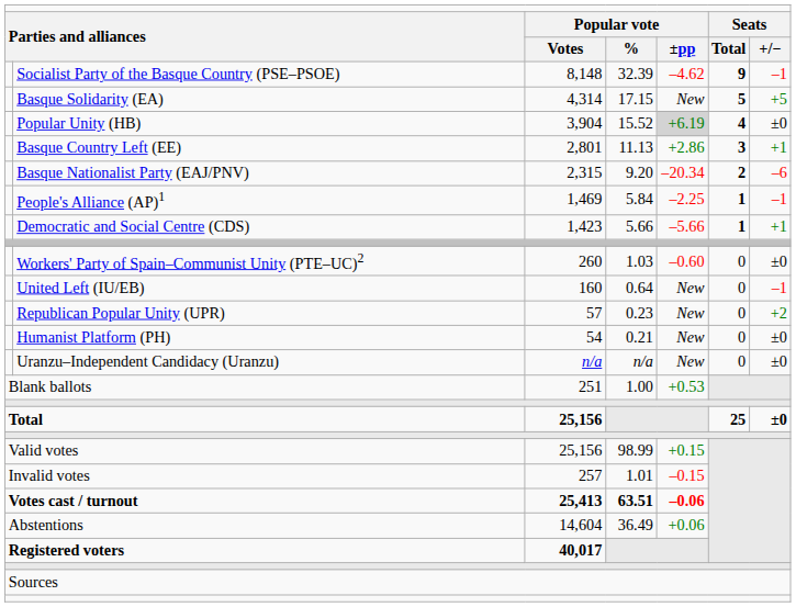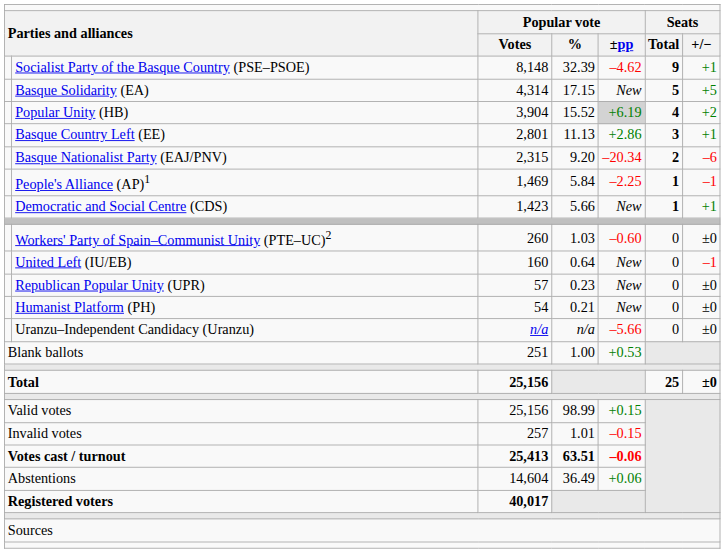Socialist Party of the Basque Country (PSE–PSOE) | column 7: –1 -> +1
Popular Unity (HB) | column 7: ±0 -> +2
Democratic and Social Centre (CDS) | column 5: –5.66 -> New
Republican Popular Unity (UPR) | column 7: +2 -> ±0
Uranzu–Independent Candidacy (Uranzu) | column 5: New -> –5.66
